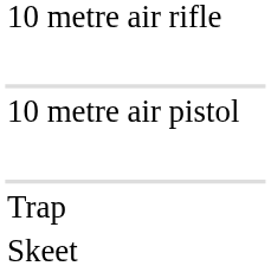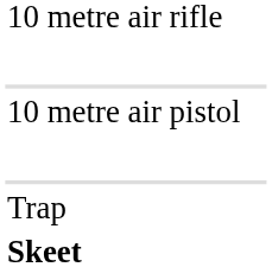Skeet | column 1: normal -> bold
